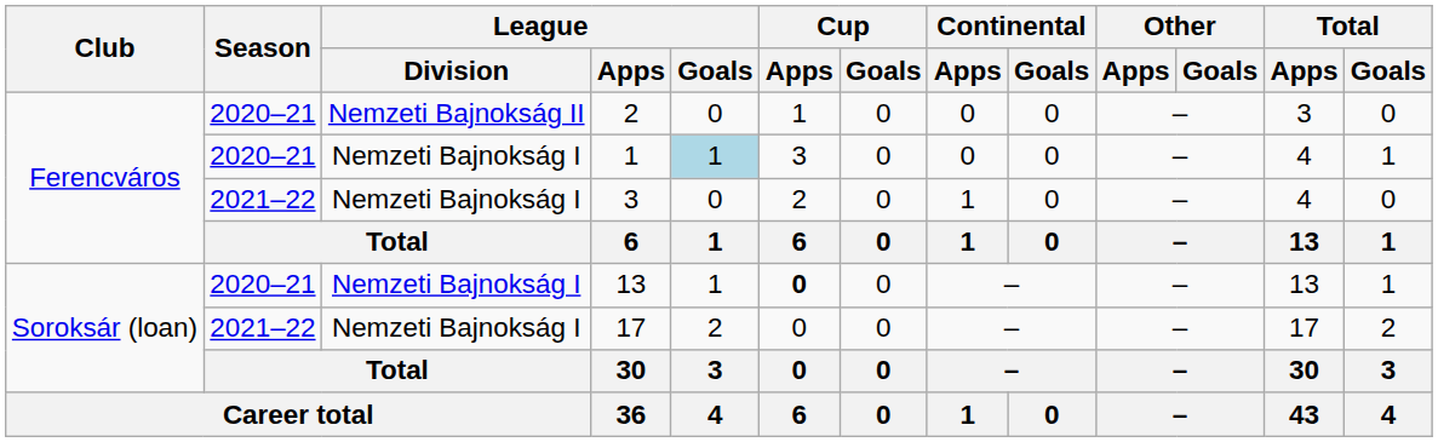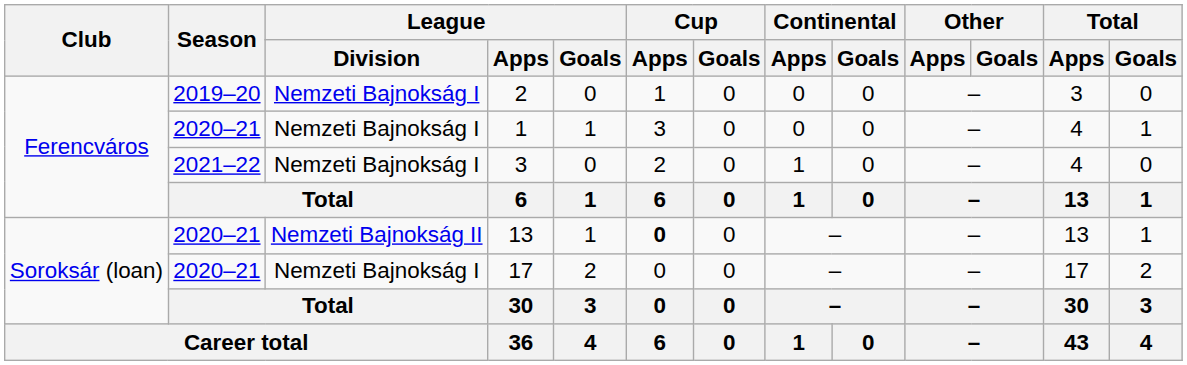row 3 | Season: 2020–21 -> 2019–20
row 3 | League / Division: Nemzeti Bajnokság II -> Nemzeti Bajnokság I
row 4 | League / Goals: lightblue background -> no background
row 7 | League / Division: Nemzeti Bajnokság I -> Nemzeti Bajnokság II
row 8 | Season: 2021–22 -> 2020–21
